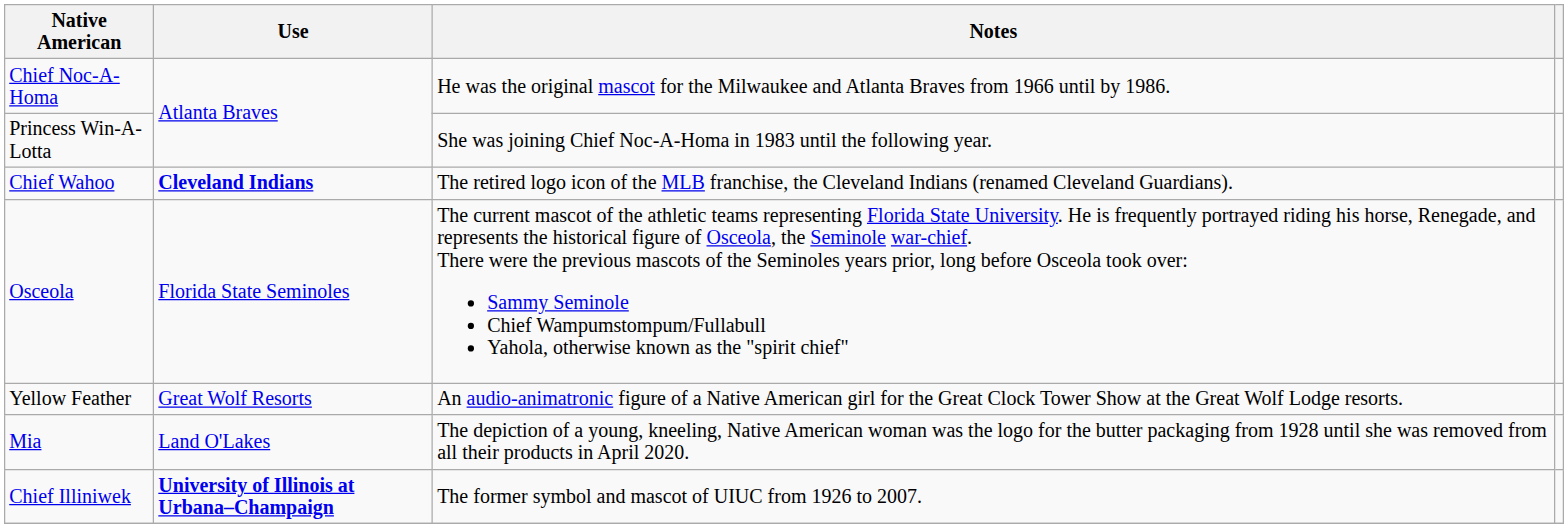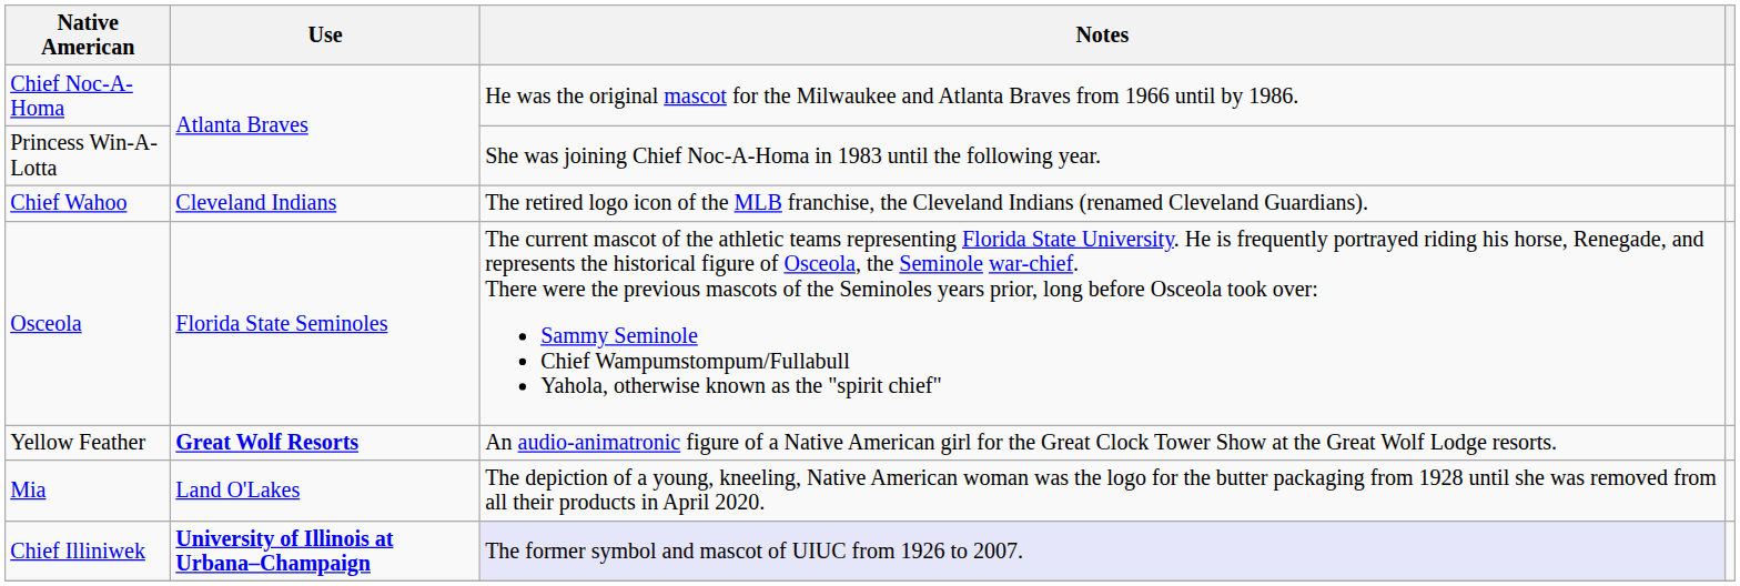Chief Wahoo | Use: bold -> normal
Yellow Feather | Use: normal -> bold
Chief Illiniwek | Notes: no background -> lavender background
